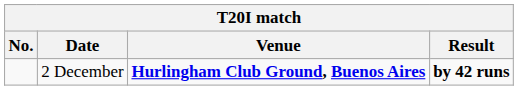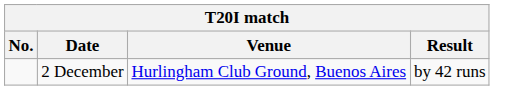2 December | Venue: bold -> normal
2 December | Result: bold -> normal
